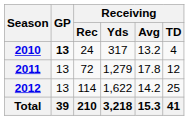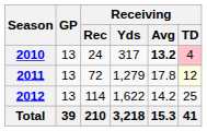2010 | GP: bold -> normal
2010 | Receiving / Avg: normal -> bold
2010 | Receiving / TD: no background -> pink background
2011 | Receiving / TD: no background -> lightyellow background
